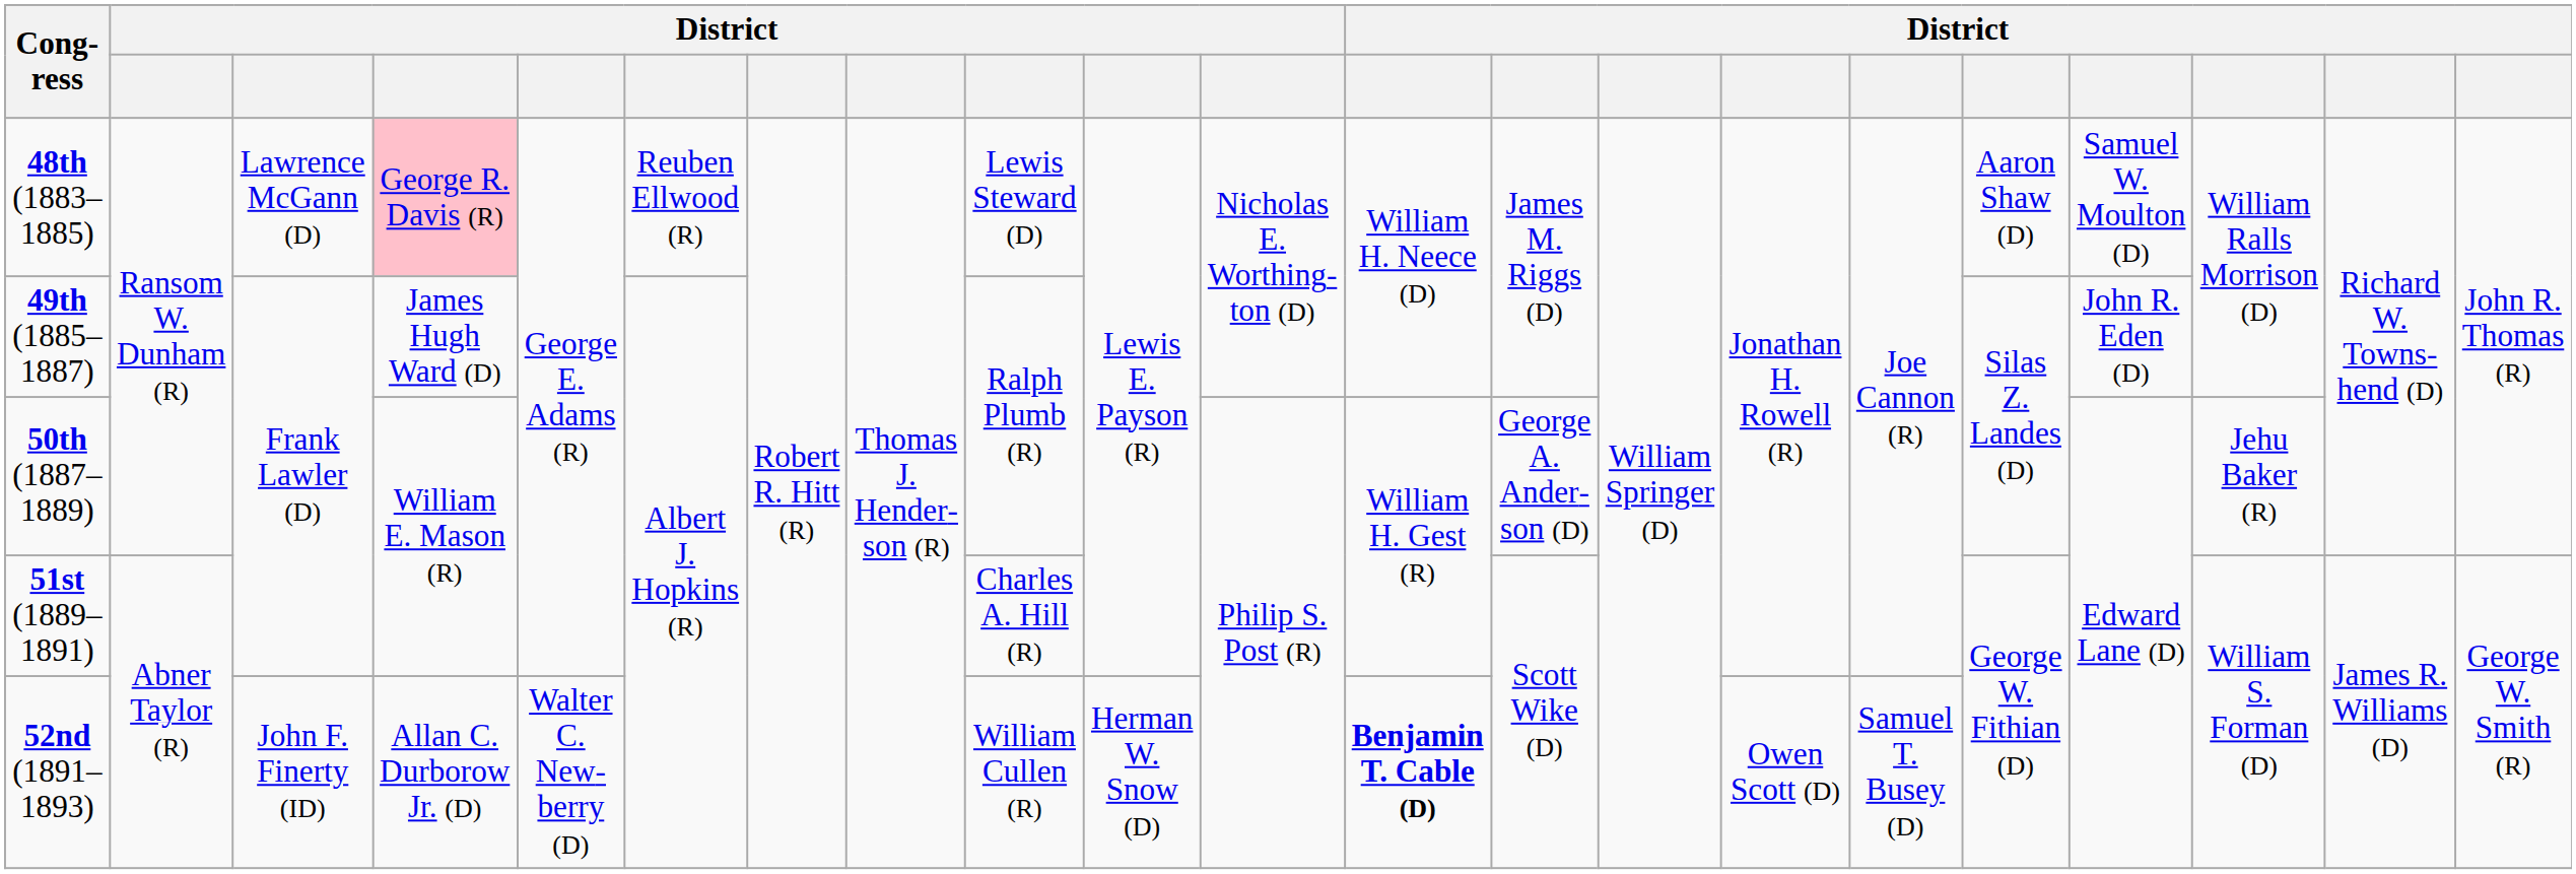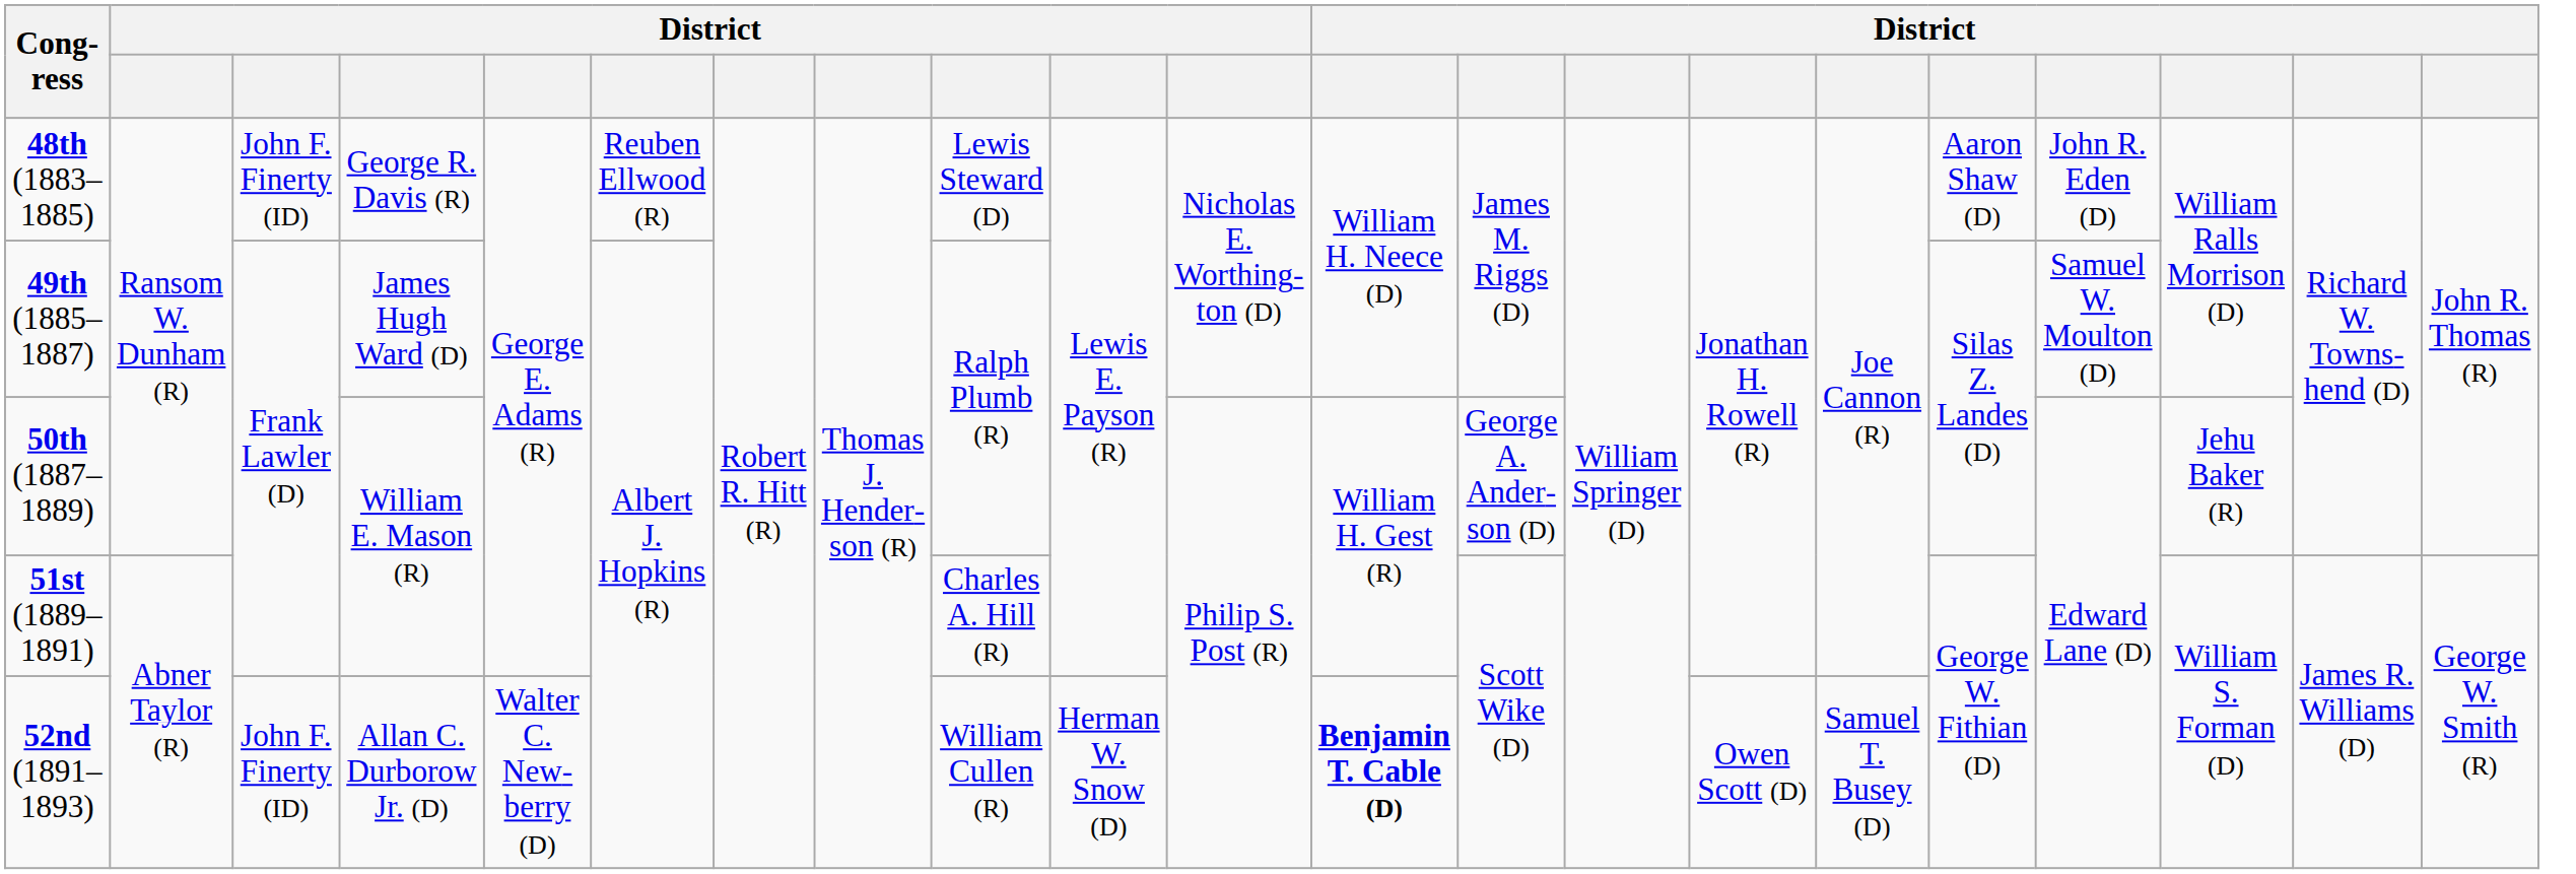48th (1883–1885) | column 3: Lawrence McGann (D) -> John F. Finerty (ID)
48th (1883–1885) | column 4: pink background -> no background
48th (1883–1885) | column 18: Samuel W. Moulton (D) -> John R. Eden (D)
49th (1885–1887) | column 18: John R. Eden (D) -> Samuel W. Moulton (D)
